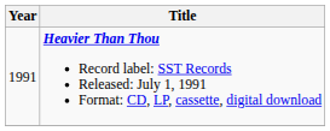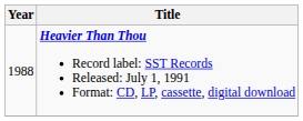row 2 | Year: 1991 -> 1988
